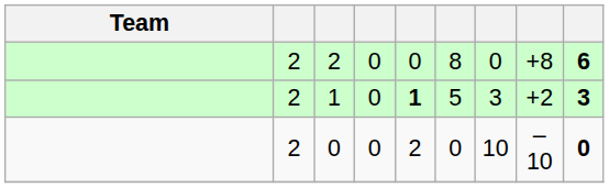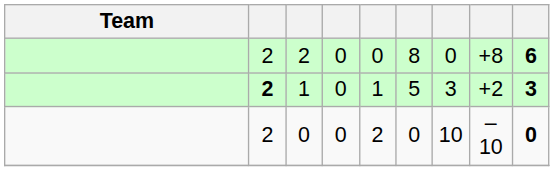row 3 | column 2: normal -> bold
row 3 | column 5: bold -> normal
